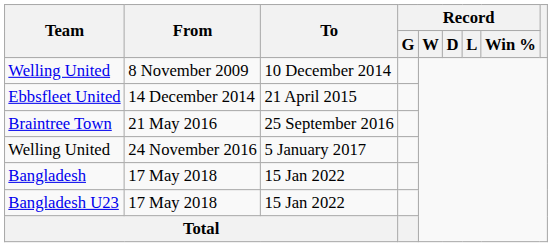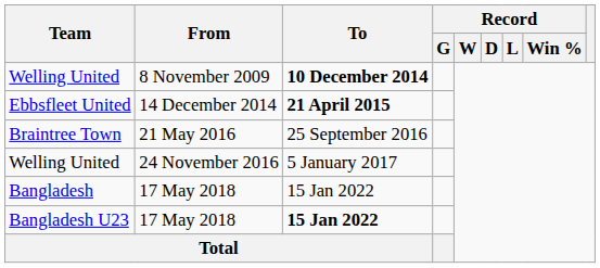Welling United / 8 November 2009 | To: normal -> bold
Ebbsfleet United | To: normal -> bold
Bangladesh U23 | To: normal -> bold
